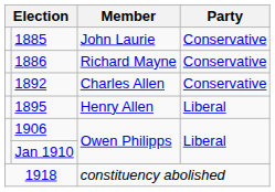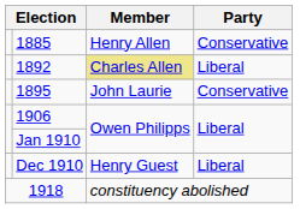1885 | Member: John Laurie -> Henry Allen
- row: 1886 | Richard Mayne | Conservative
1892 | Member: no background -> khaki background
1892 | Party: Conservative -> Liberal
1895 | Member: Henry Allen -> John Laurie
1895 | Party: Liberal -> Conservative
+ row: Dec 1910 | Henry Guest | Liberal
